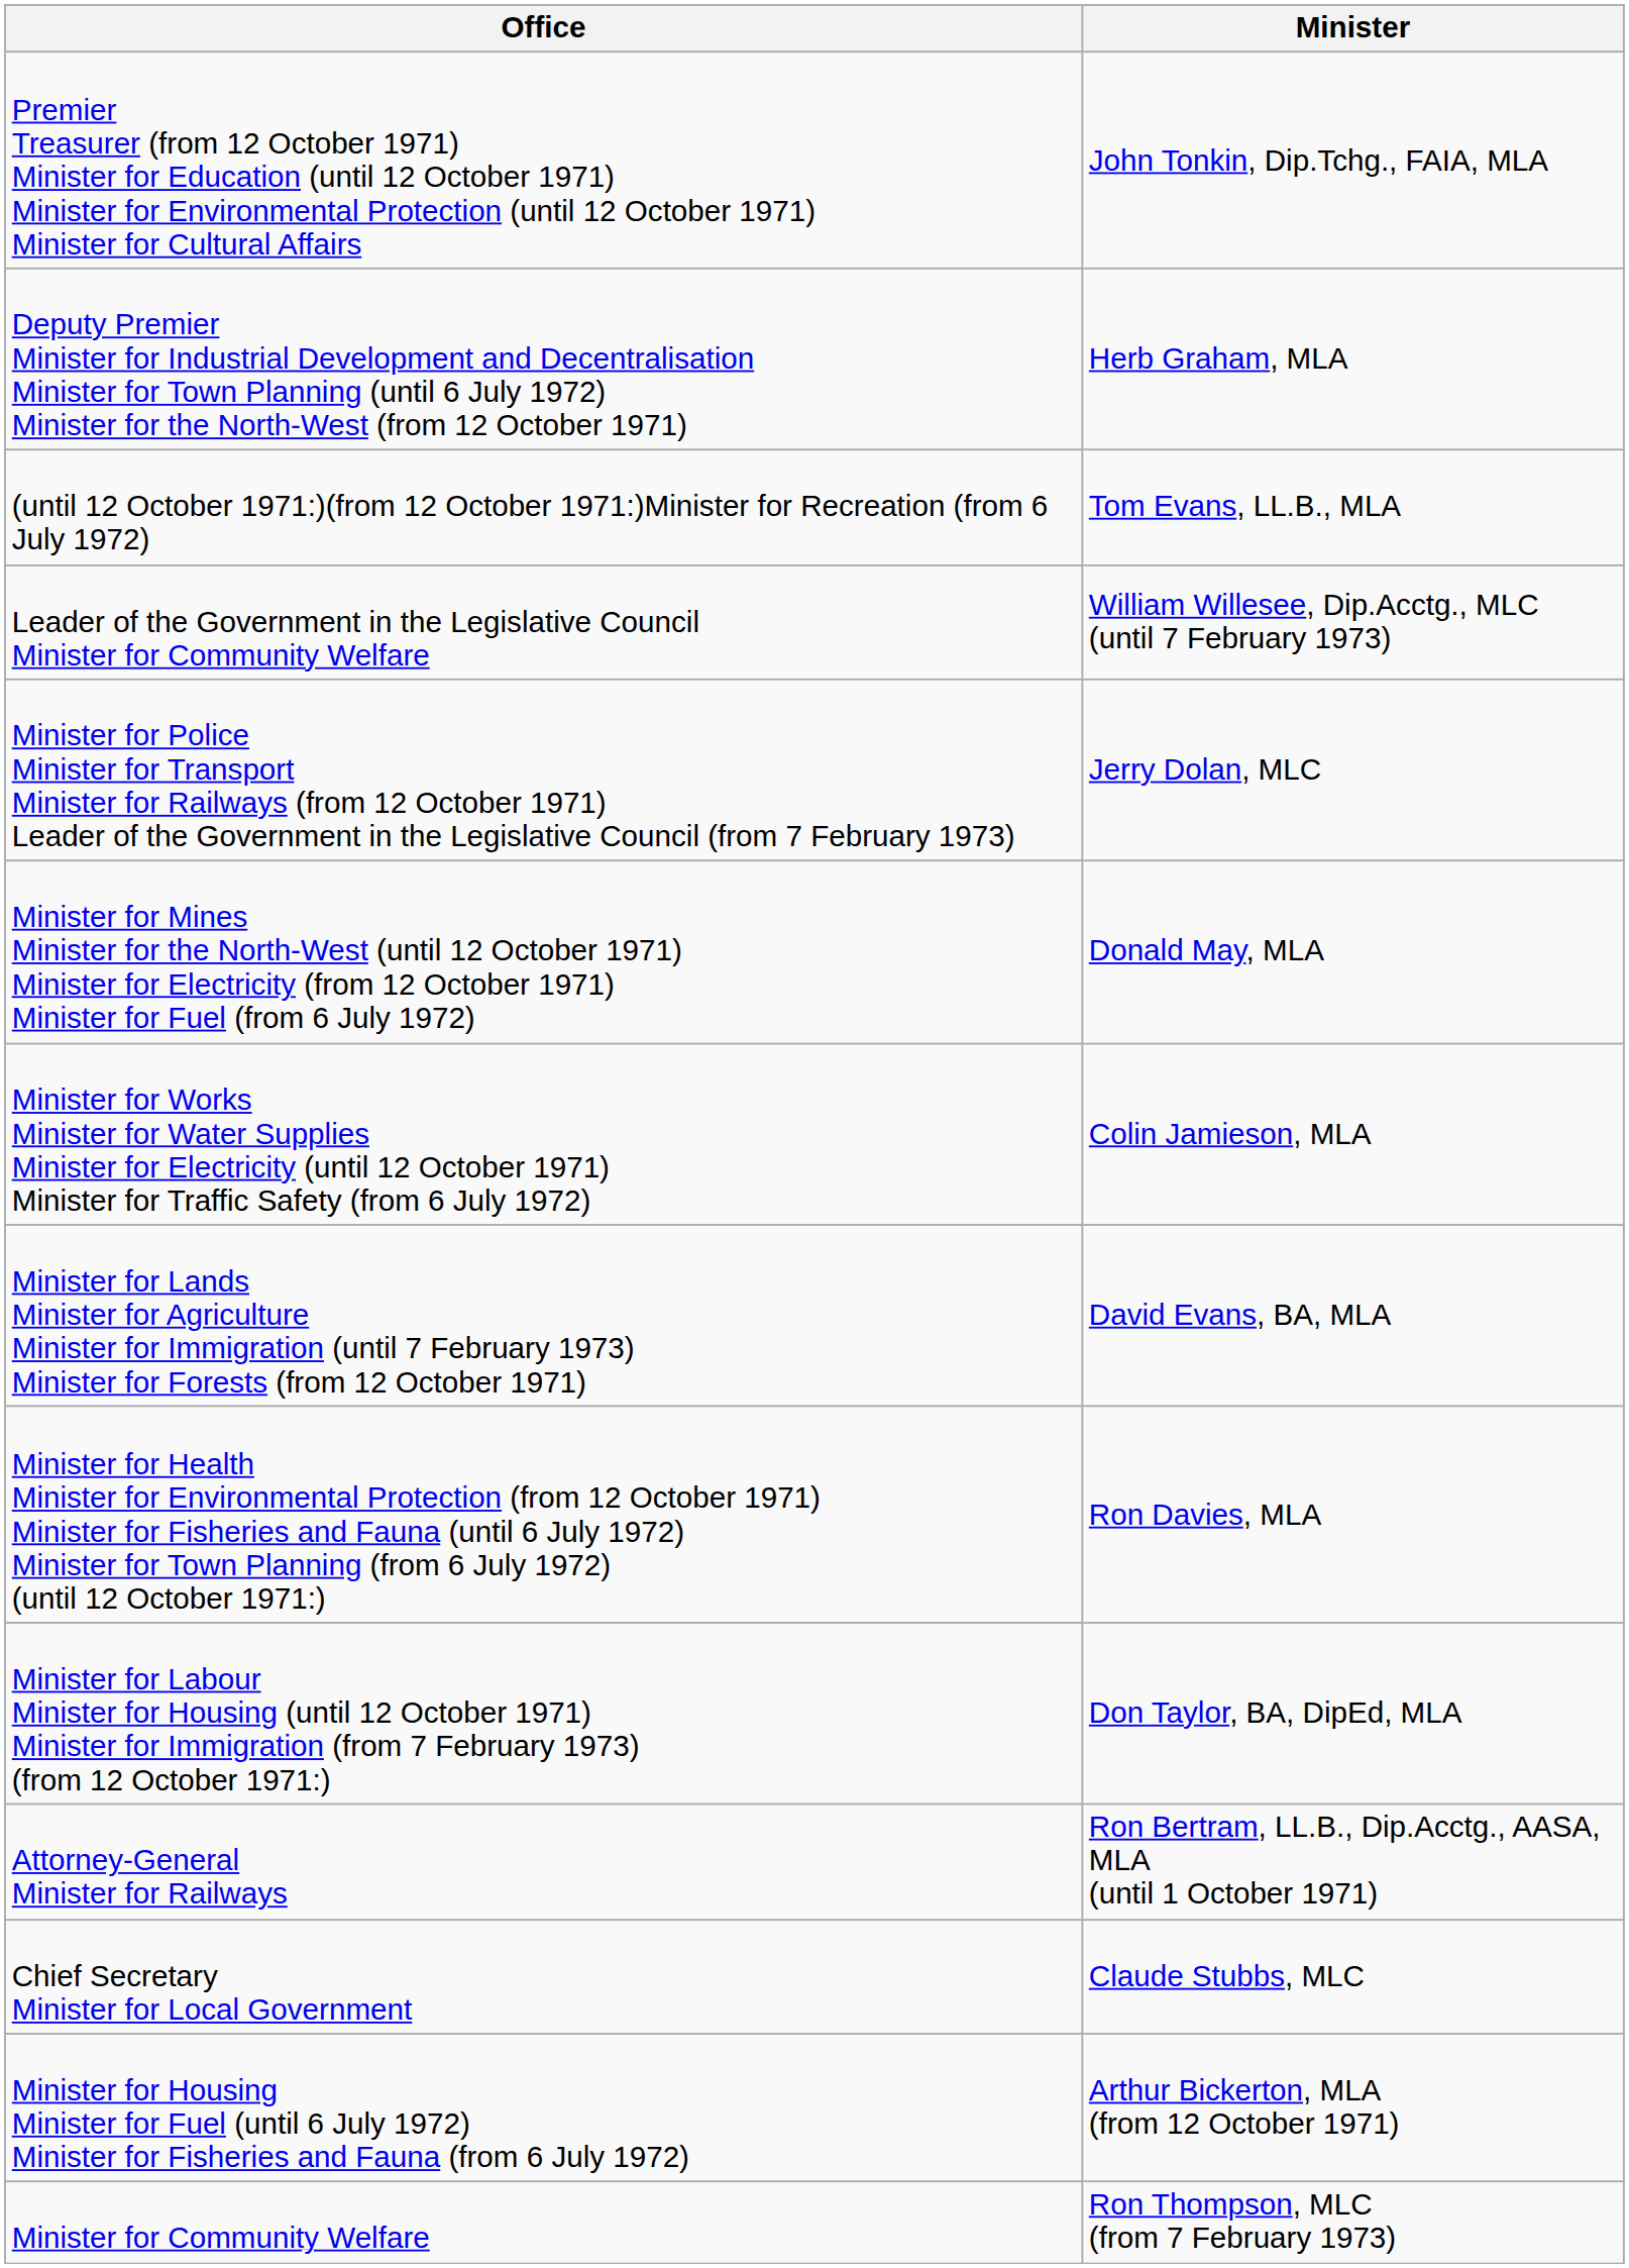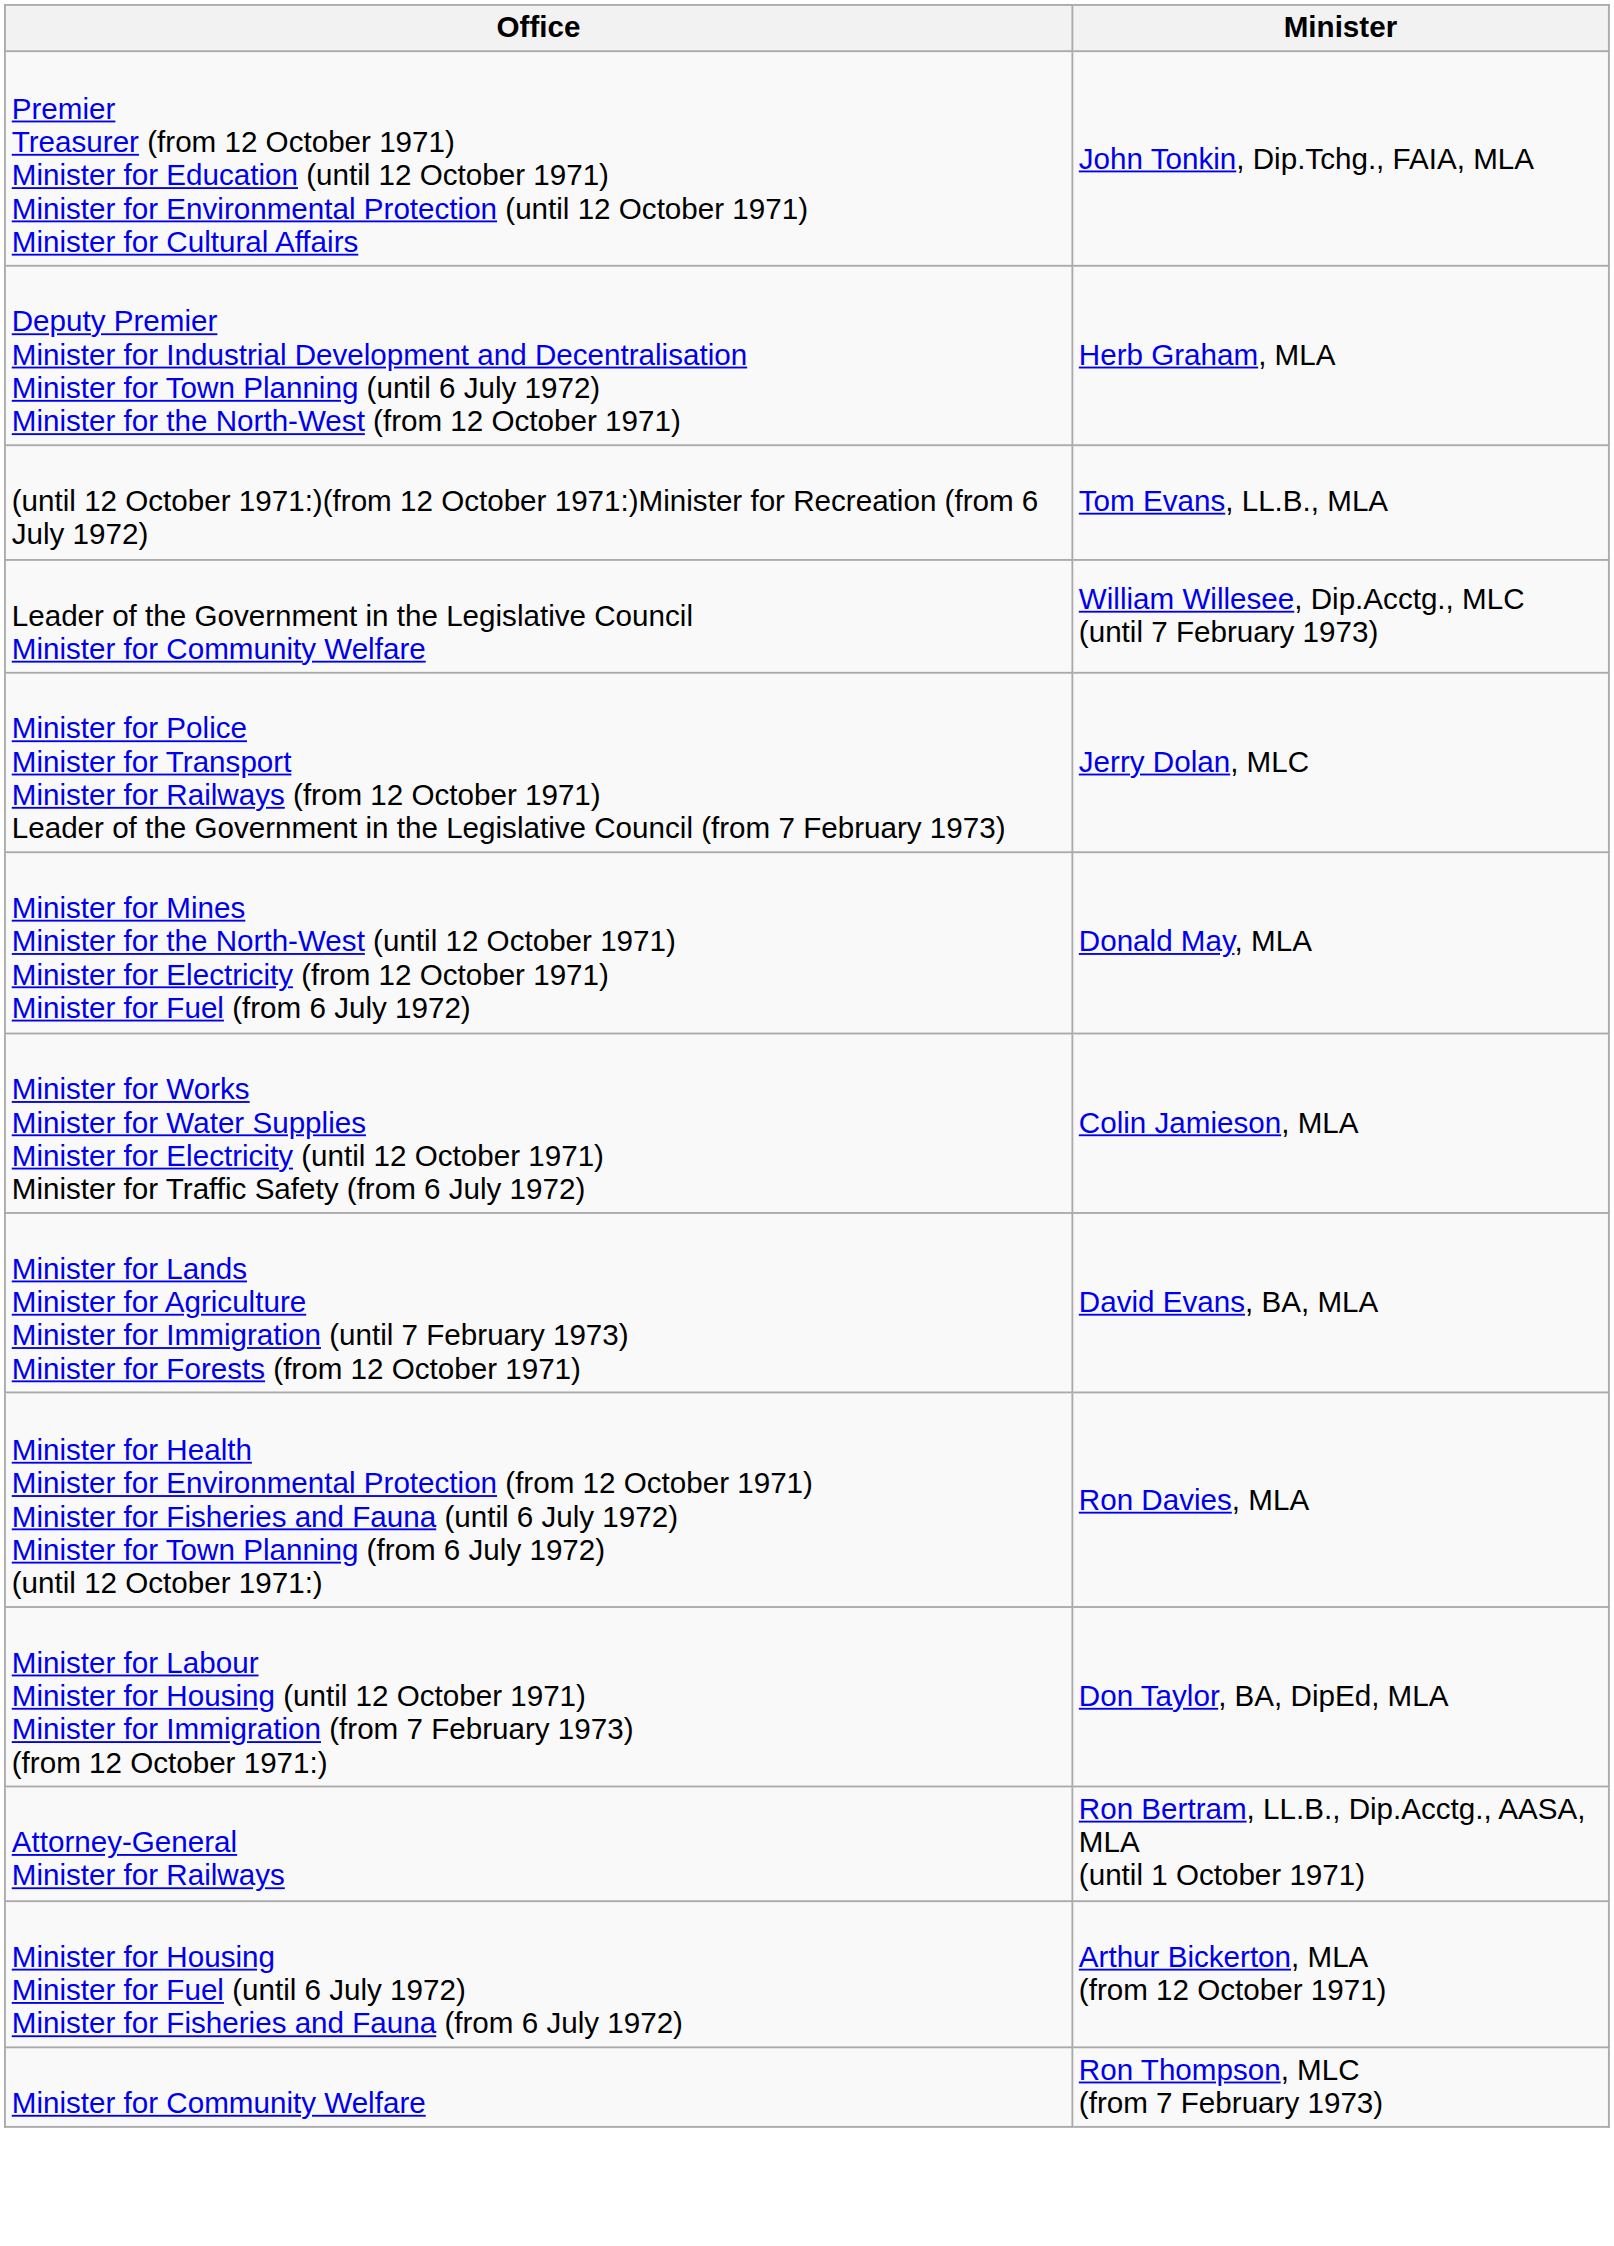- row: Chief Secretary Minister for Local Government | Claude Stubbs, MLC
